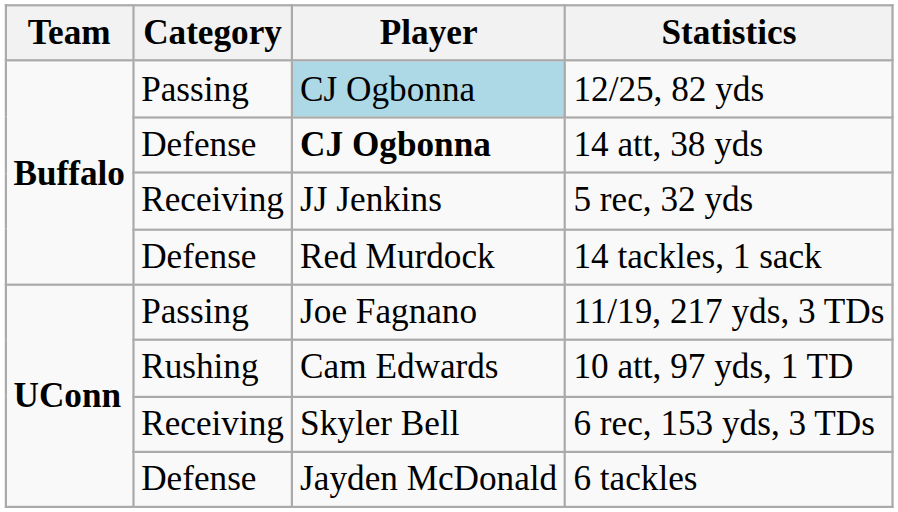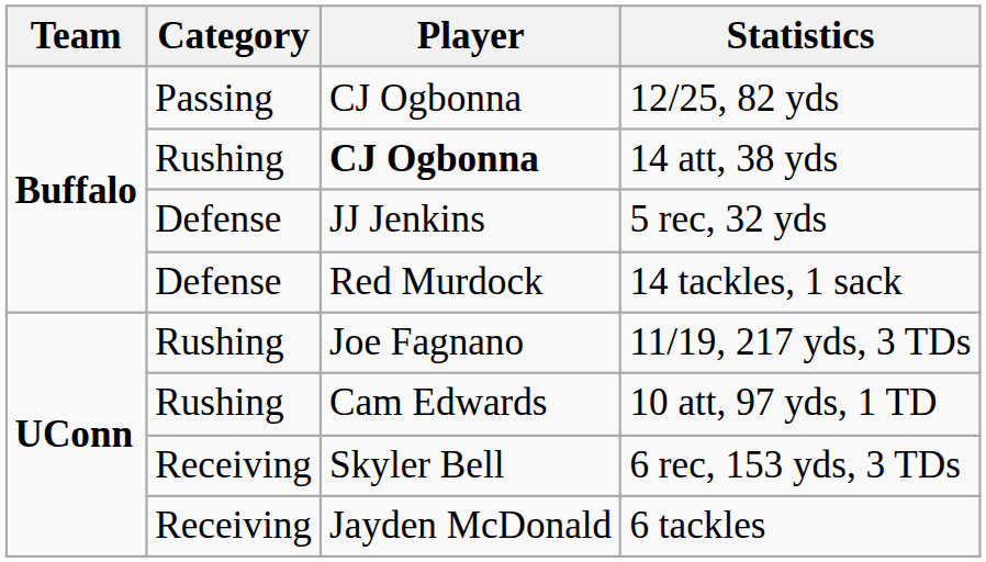12/25, 82 yds | Player: lightblue background -> no background
14 att, 38 yds | Category: Defense -> Rushing
5 rec, 32 yds | Category: Receiving -> Defense
11/19, 217 yds, 3 TDs | Category: Passing -> Rushing
6 tackles | Category: Defense -> Receiving
